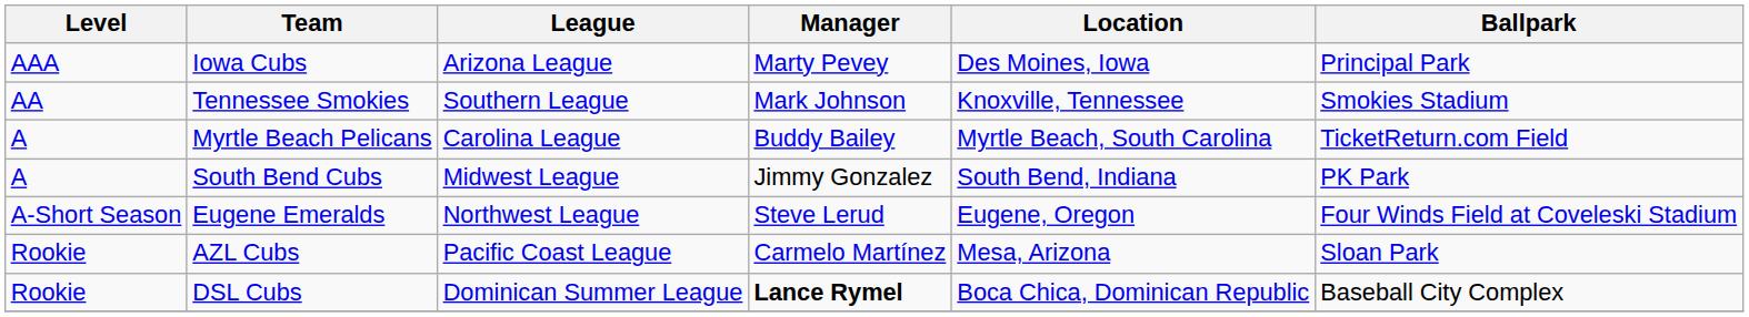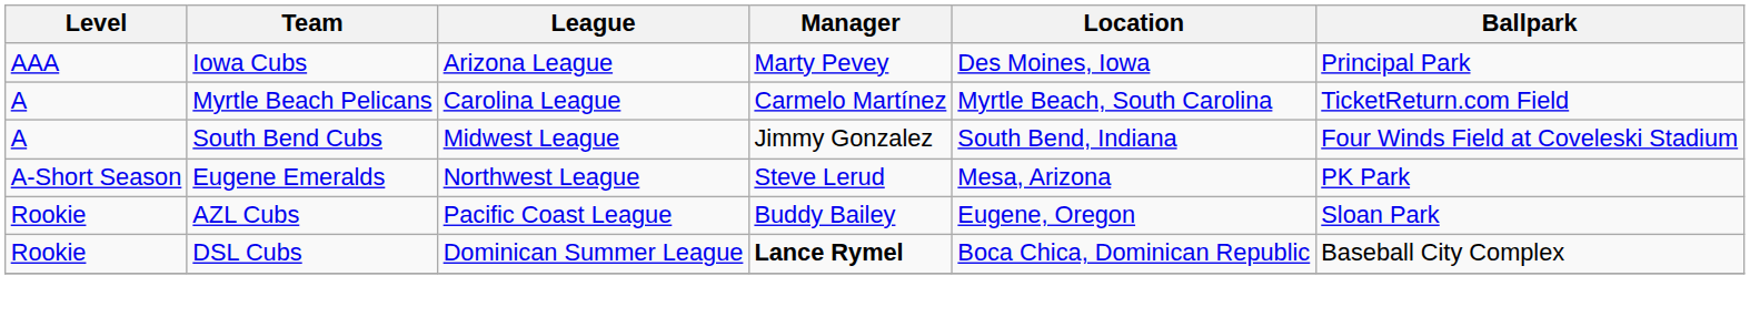- row: AA | Tennessee Smokies | Southern League | Mark Johnson | Knoxville, Tennessee | Smokies Stadium
Myrtle Beach Pelicans | Manager: Buddy Bailey -> Carmelo Martínez
South Bend Cubs | Ballpark: PK Park -> Four Winds Field at Coveleski Stadium
Eugene Emeralds | Location: Eugene, Oregon -> Mesa, Arizona
Eugene Emeralds | Ballpark: Four Winds Field at Coveleski Stadium -> PK Park
AZL Cubs | Manager: Carmelo Martínez -> Buddy Bailey
AZL Cubs | Location: Mesa, Arizona -> Eugene, Oregon
